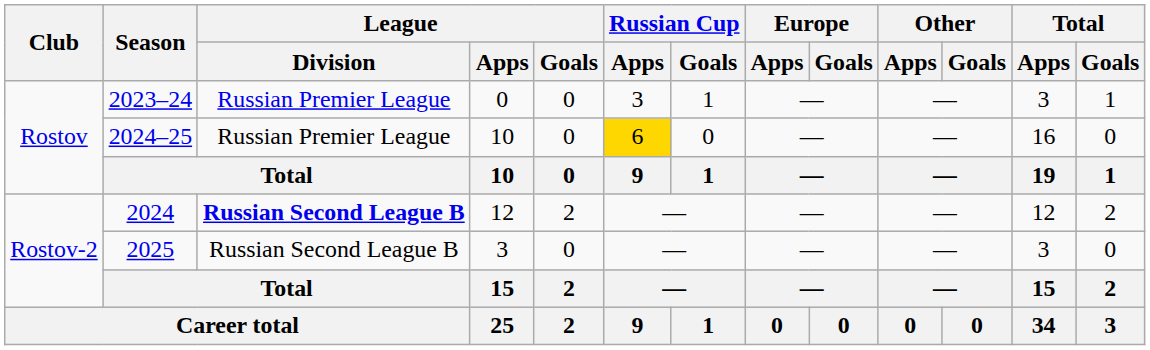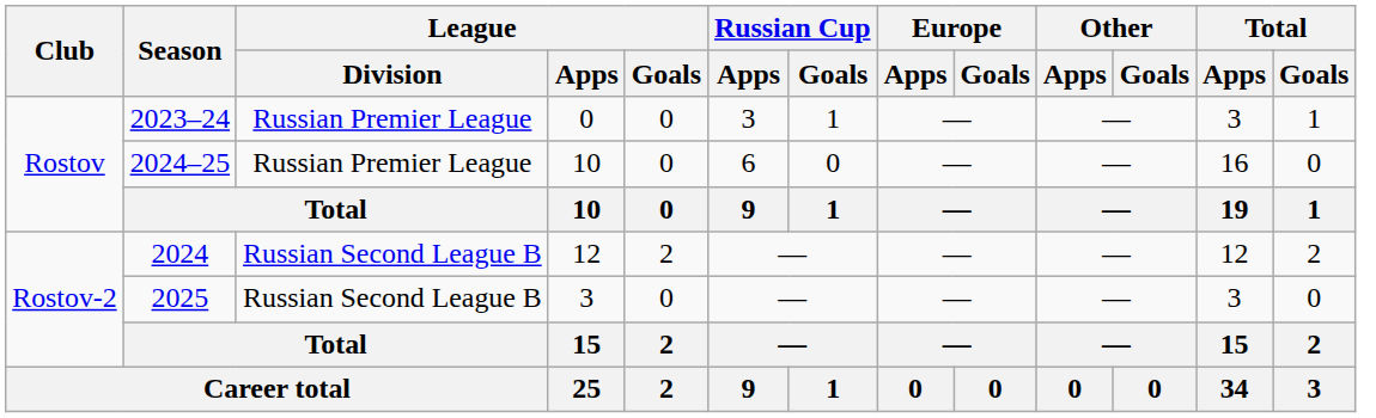2024–25 | Russian Cup / Apps: gold background -> no background
2024 | League / Division: bold -> normal
